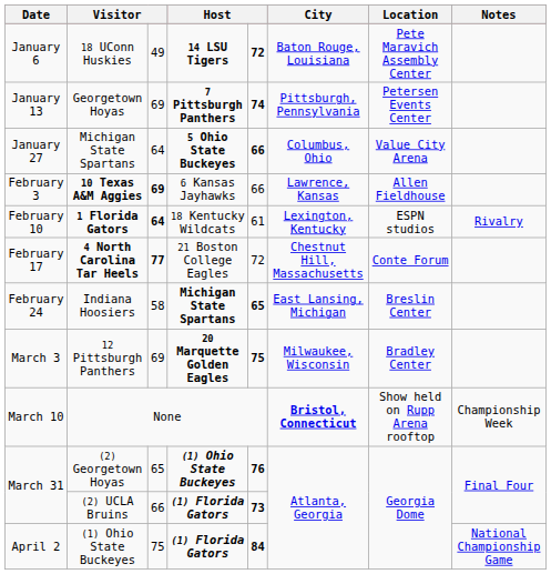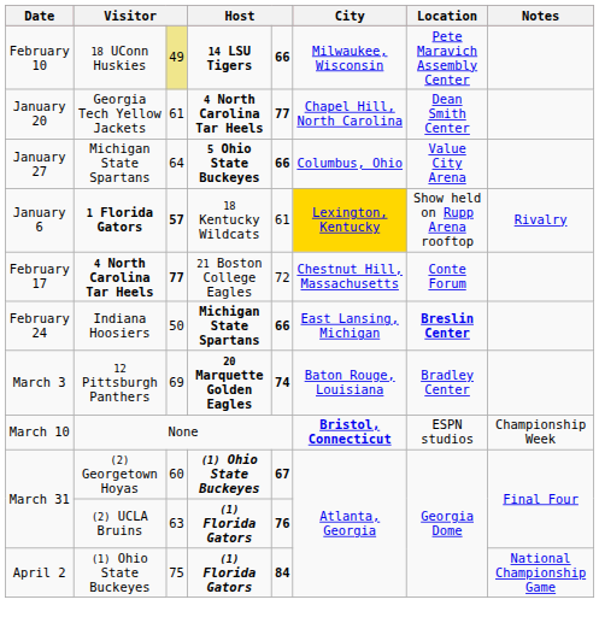18 UConn Huskies | Date: January 6 -> February 10
18 UConn Huskies | column 3: no background -> khaki background
18 UConn Huskies | column 5: 72 -> 66
18 UConn Huskies | City: Baton Rouge, Louisiana -> Milwaukee, Wisconsin
- row: January 13 | Georgetown Hoyas | 69 | 7 Pittsburgh Panthers | 74 | Pittsburgh, Pennsylvania | Petersen Events Center
+ row: January 20 | Georgia Tech Yellow Jackets | 61 | 4 North Carolina Tar Heels | 77 | Chapel Hill, North Carolina | Dean Smith Center
- row: February 3 | 10 Texas A&M Aggies | 69 | 6 Kansas Jayhawks | 66 | Lawrence, Kansas | Allen Fieldhouse
1 Florida Gators | Date: February 10 -> January 6
1 Florida Gators | column 3: 64 -> 57
1 Florida Gators | City: no background -> gold background
1 Florida Gators | Location: ESPN studios -> Show held on Rupp Arena rooftop
Indiana Hoosiers | column 3: 58 -> 50
Indiana Hoosiers | column 5: 65 -> 66
Indiana Hoosiers | Location: normal -> bold
12 Pittsburgh Panthers | column 5: 75 -> 74
12 Pittsburgh Panthers | City: Milwaukee, Wisconsin -> Baton Rouge, Louisiana
None | Location: Show held on Rupp Arena rooftop -> ESPN studios
(2) Georgetown Hoyas | column 3: 65 -> 60
(2) Georgetown Hoyas | column 5: 76 -> 67
(2) UCLA Bruins | column 3: 66 -> 63
(2) UCLA Bruins | column 5: 73 -> 76
